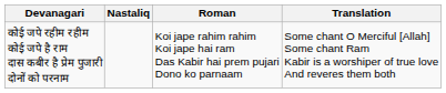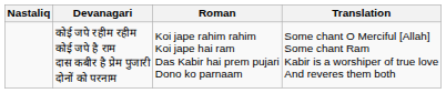columns swapped: Devanagari <-> Nastaliq
